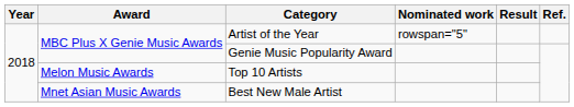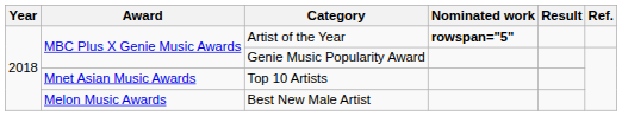Artist of the Year | Nominated work: normal -> bold
Top 10 Artists | Award: Melon Music Awards -> Mnet Asian Music Awards
Best New Male Artist | Award: Mnet Asian Music Awards -> Melon Music Awards
